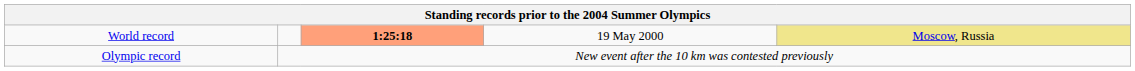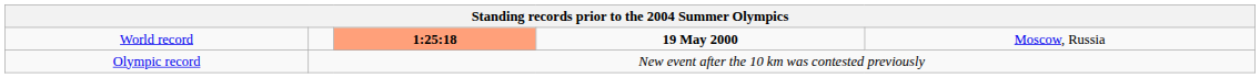World record | column 4: normal -> bold
World record | column 5: khaki background -> no background
